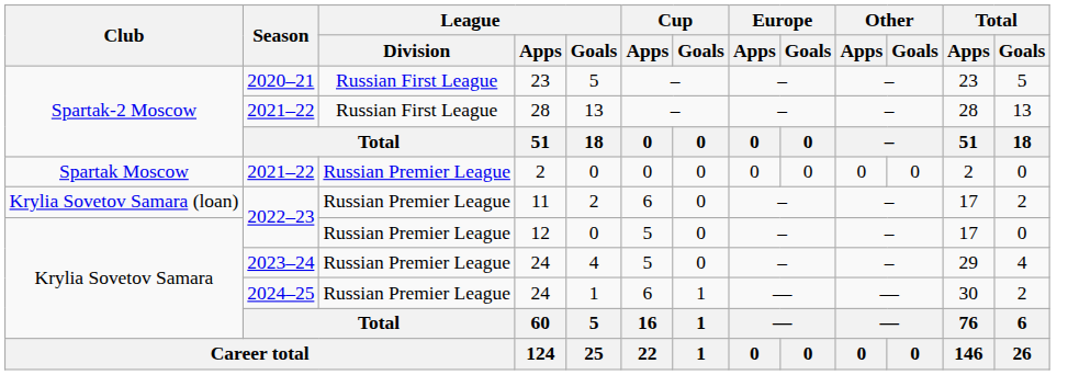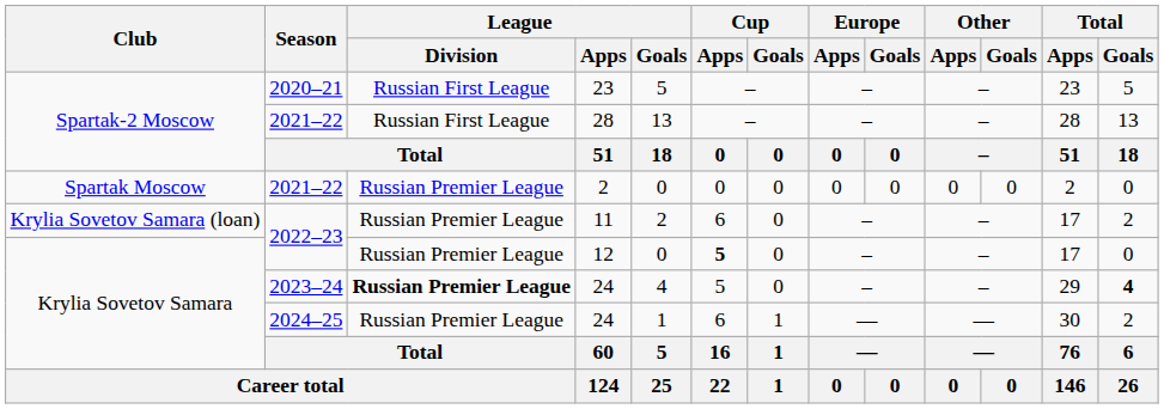12 | Cup / Apps: normal -> bold
2023–24 / 24 | League / Division: normal -> bold
2023–24 / 24 | Total / Goals: normal -> bold
